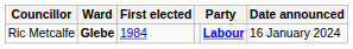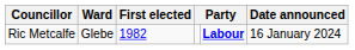Ric Metcalfe | Ward: bold -> normal
Ric Metcalfe | First elected: 1984 -> 1982
